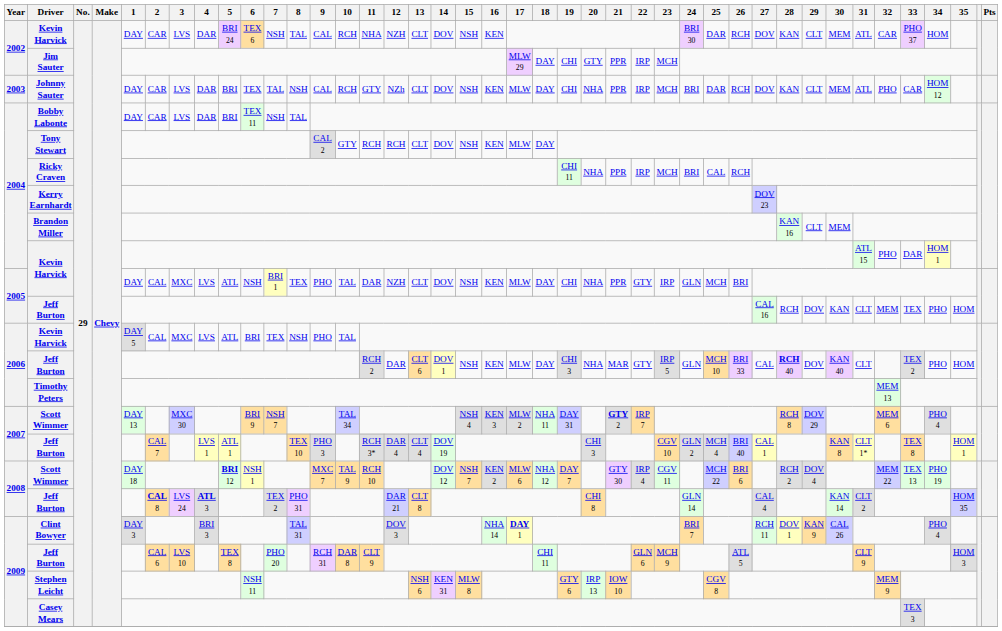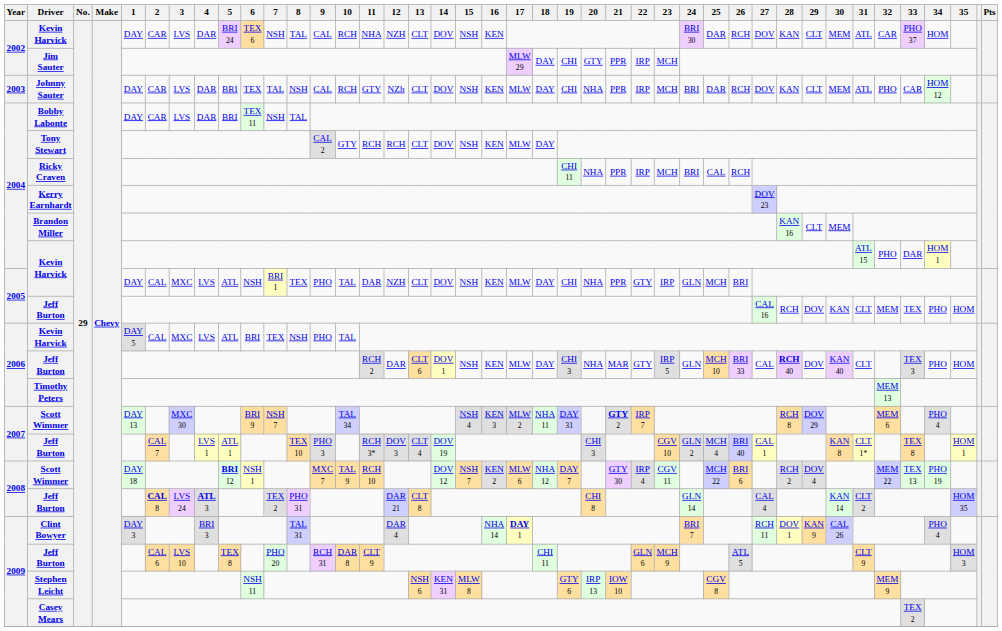2006 / Jeff Burton | 33: TEX 2 -> TEX 3
2007 / Jeff Burton | 12: DAR 4 -> DOV 3
Clint Bowyer | 12: DOV 3 -> DAR 4
Casey Mears | 33: TEX 3 -> TEX 2
